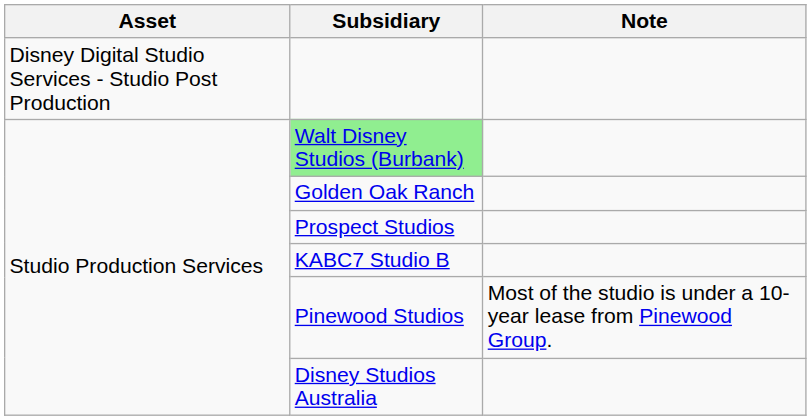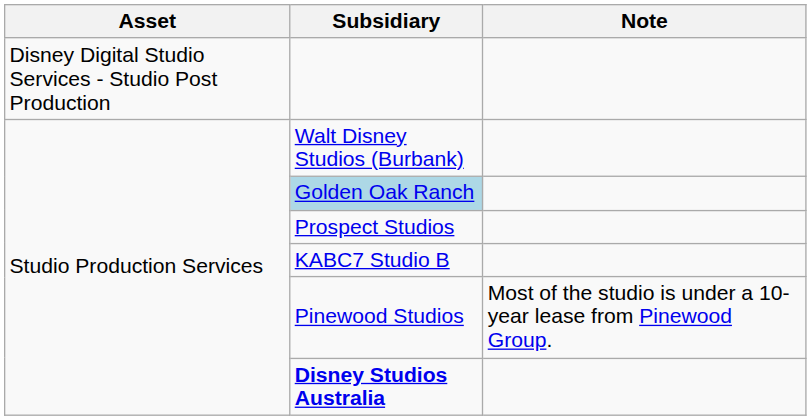Walt Disney Studios (Burbank) | Subsidiary: lightgreen background -> no background
Golden Oak Ranch | Subsidiary: no background -> lightblue background
Disney Studios Australia | Subsidiary: normal -> bold
